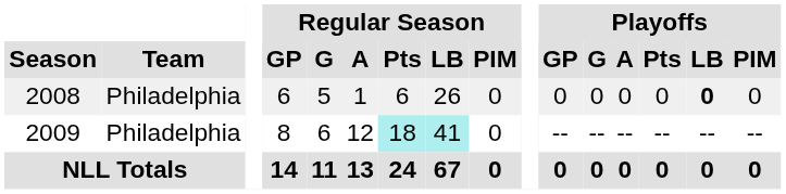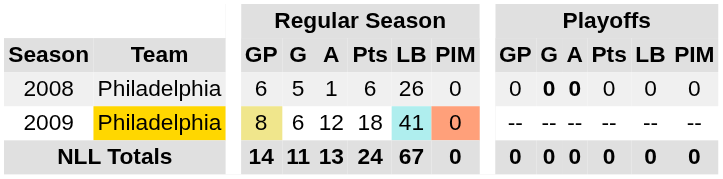2008 | Playoffs / G: normal -> bold
2008 | Playoffs / A: normal -> bold
2008 | Playoffs / LB: bold -> normal
2009 | Team: no background -> gold background
2009 | Regular Season / GP: no background -> khaki background
2009 | Regular Season / Pts: paleturquoise background -> no background
2009 | Regular Season / PIM: no background -> lightsalmon background
